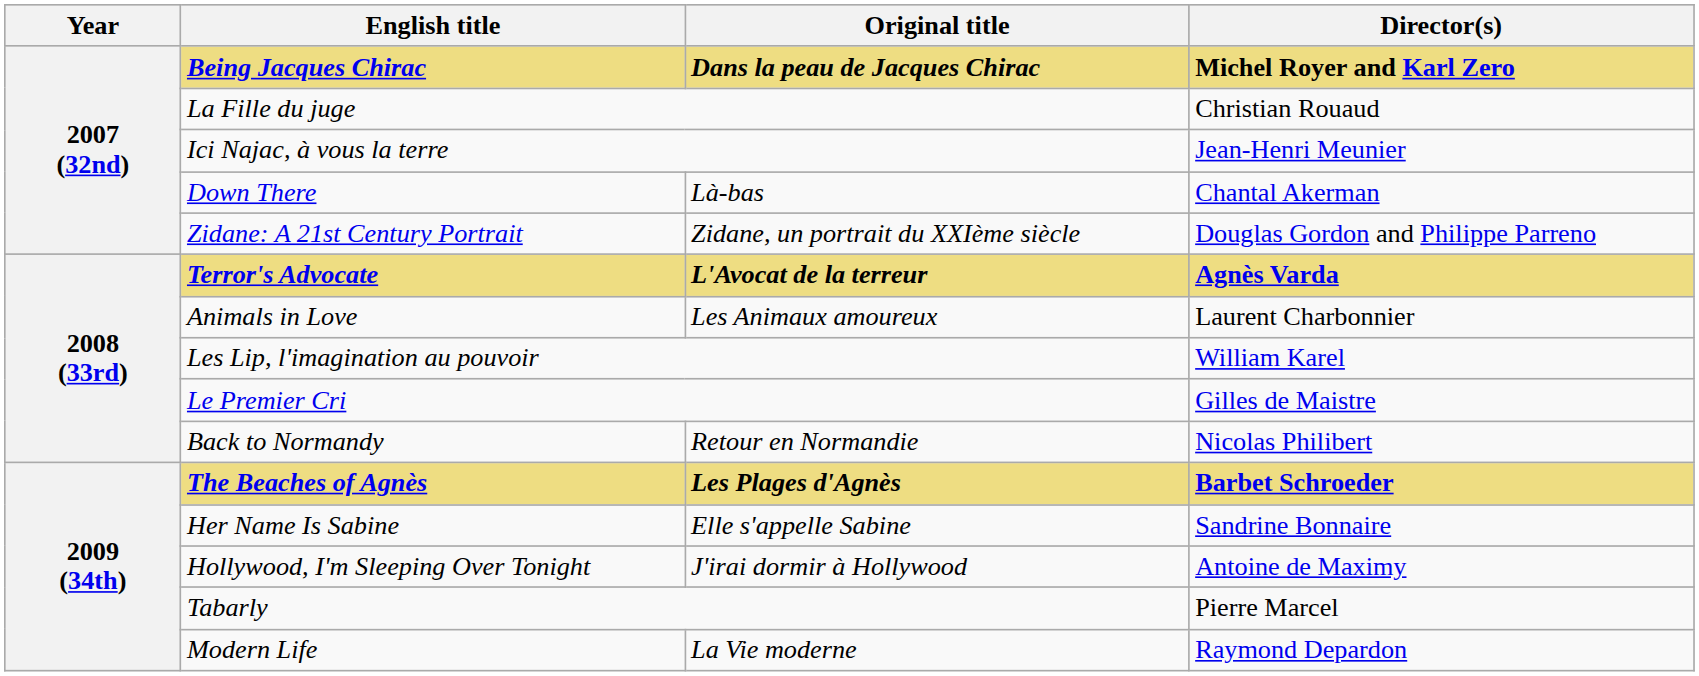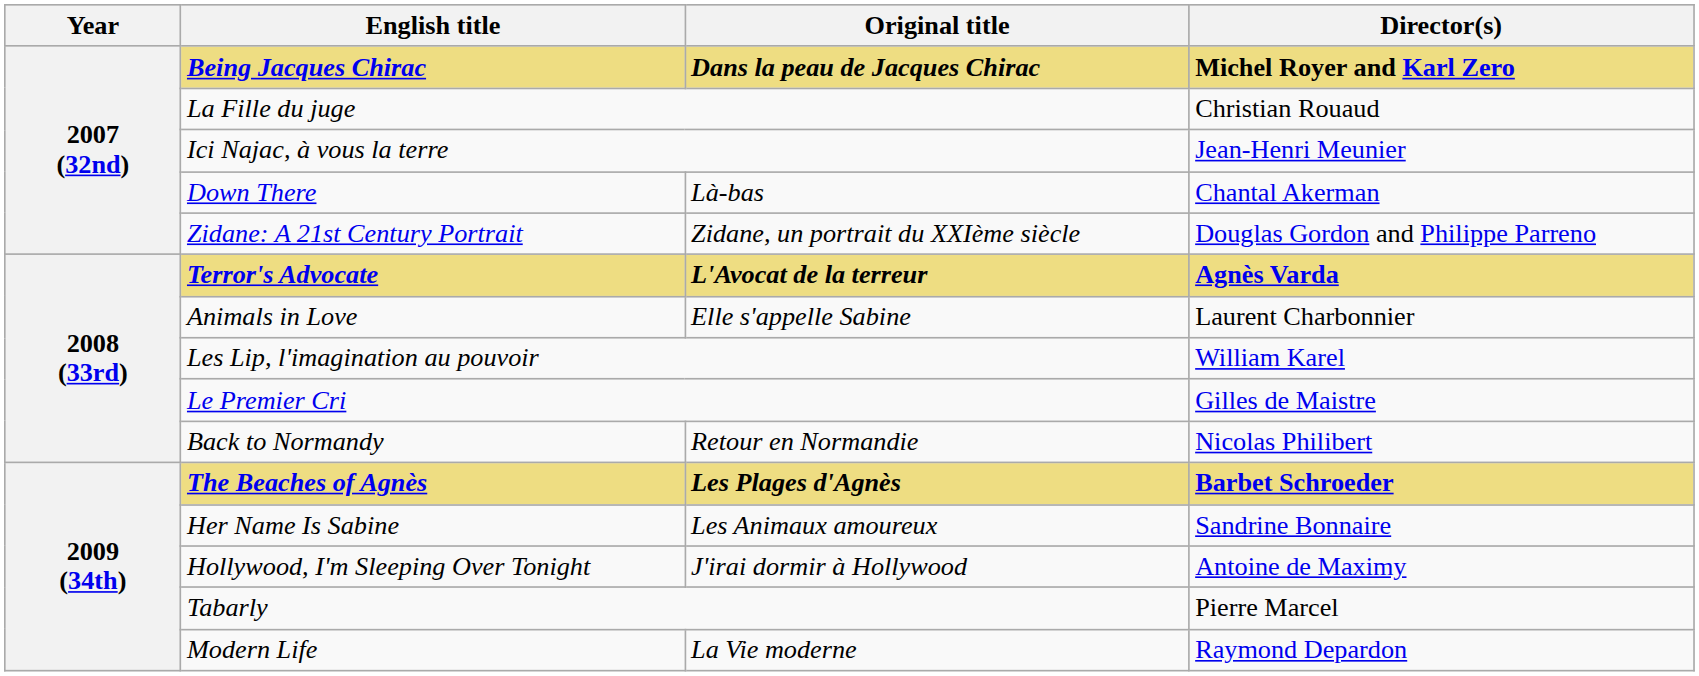Animals in Love | Original title: Les Animaux amoureux -> Elle s'appelle Sabine
Her Name Is Sabine | Original title: Elle s'appelle Sabine -> Les Animaux amoureux
